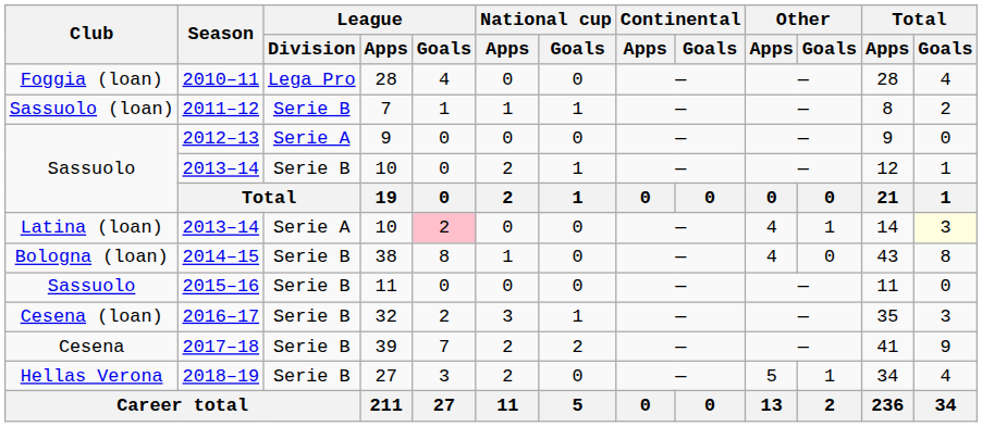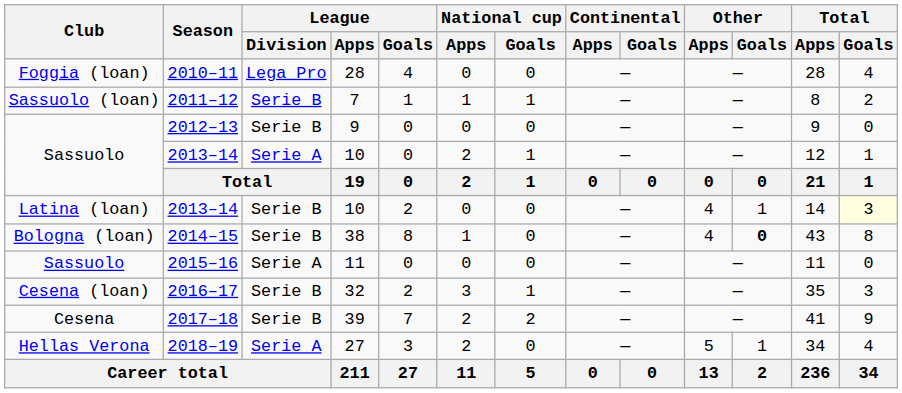2012–13 | League / Division: Serie A -> Serie B
Sassuolo / 2013–14 | League / Division: Serie B -> Serie A
Latina (loan) / 2013–14 | League / Division: Serie A -> Serie B
Latina (loan) / 2013–14 | League / Goals: pink background -> no background
2014–15 | Other / Goals: normal -> bold
2015–16 | League / Division: Serie B -> Serie A
2018–19 | League / Division: Serie B -> Serie A
